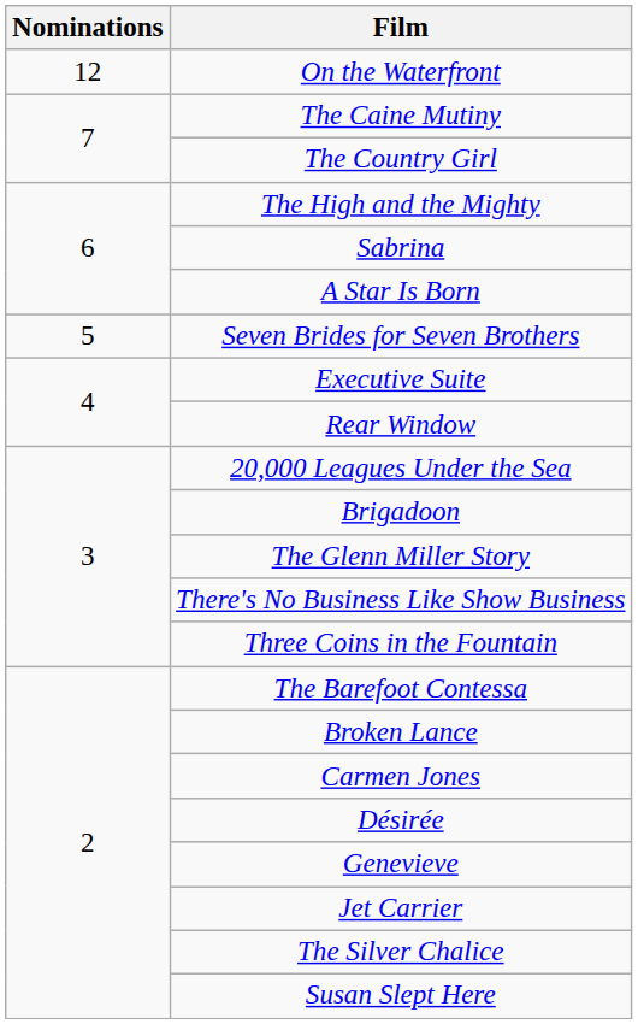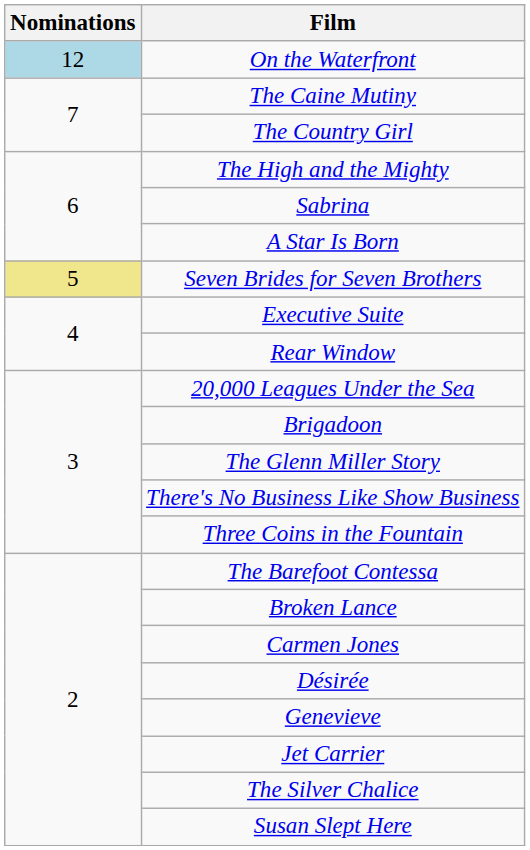On the Waterfront | Nominations: no background -> lightblue background
Seven Brides for Seven Brothers | Nominations: no background -> khaki background
